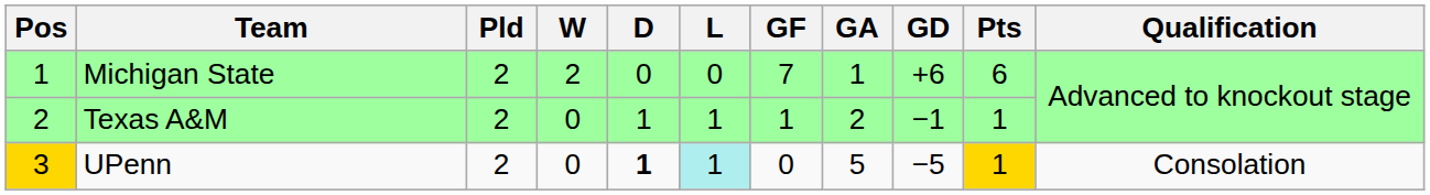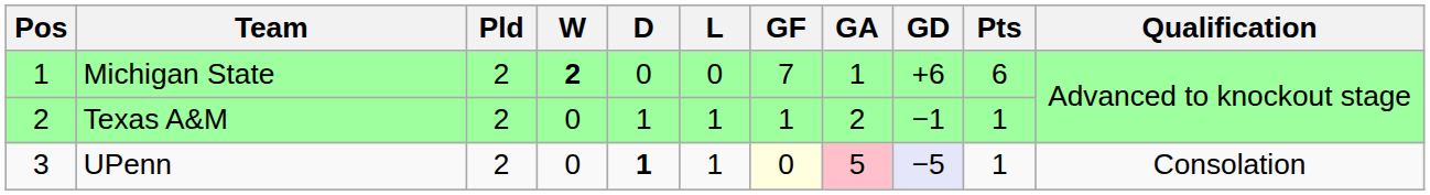Michigan State | W: normal -> bold
UPenn | Pos: gold background -> no background
UPenn | L: paleturquoise background -> no background
UPenn | GF: no background -> lightyellow background
UPenn | GA: no background -> pink background
UPenn | GD: no background -> lavender background
UPenn | Pts: gold background -> no background
